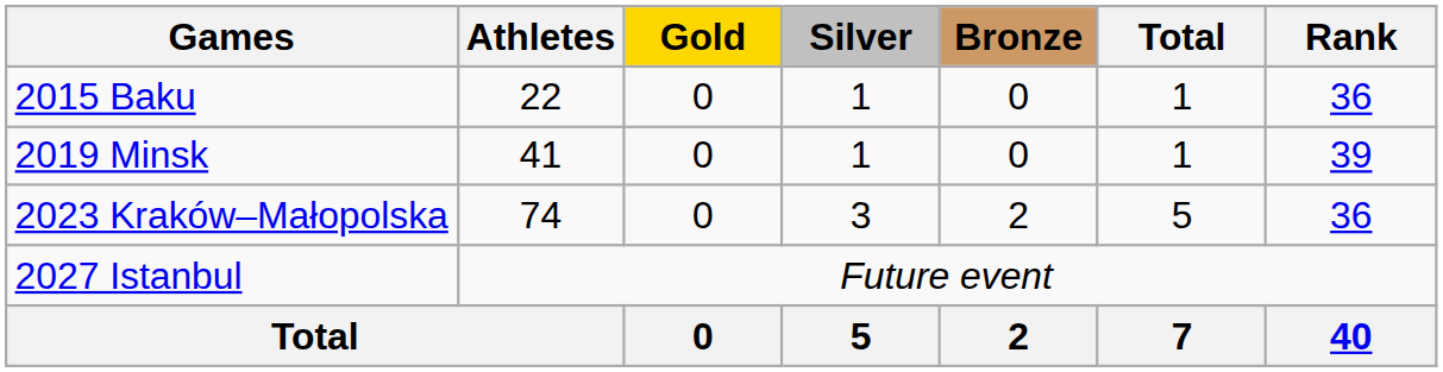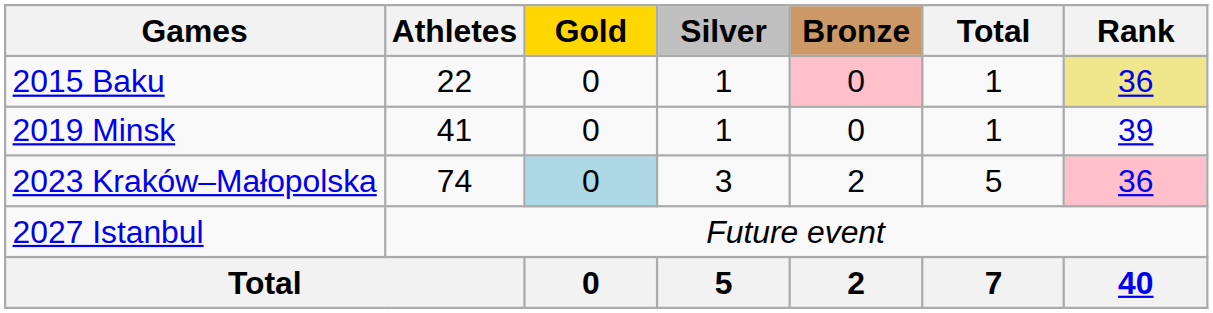2015 Baku | Bronze: no background -> pink background
2015 Baku | Rank: no background -> khaki background
2023 Kraków–Małopolska | Gold: no background -> lightblue background
2023 Kraków–Małopolska | Rank: no background -> pink background
